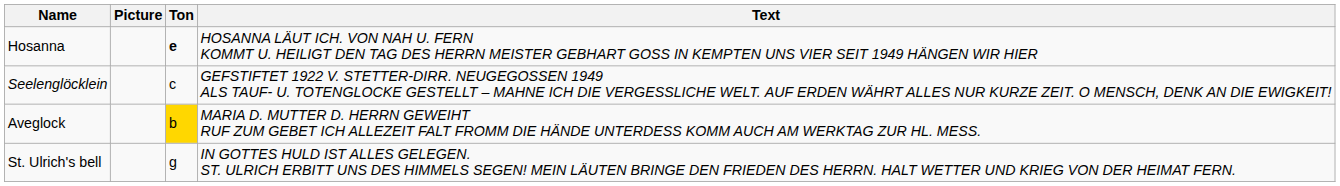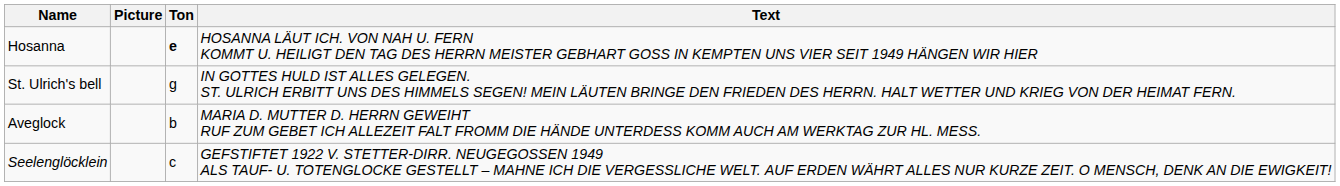rows swapped: St. Ulrich's bell <-> Seelenglöcklein
Aveglock | Ton: gold background -> no background
